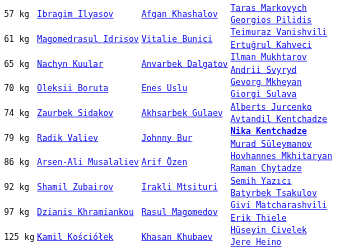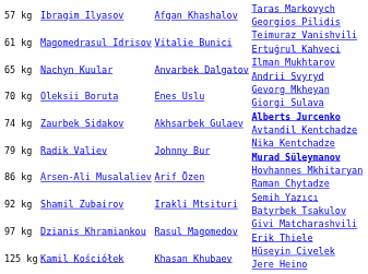Alberts Jurcenko | column 4: normal -> bold
Nika Kentchadze | column 4: bold -> normal
Murad Süleymanov | column 4: normal -> bold
